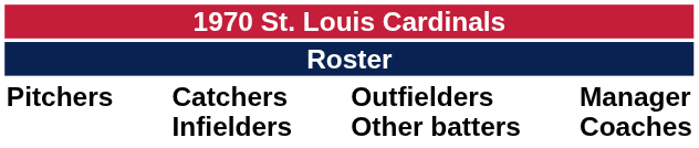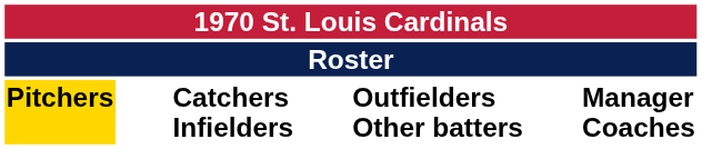Pitchers | column 1: no background -> gold background
